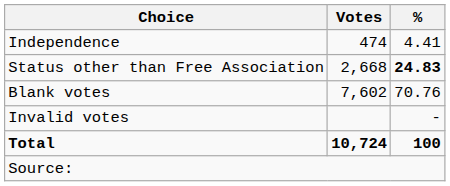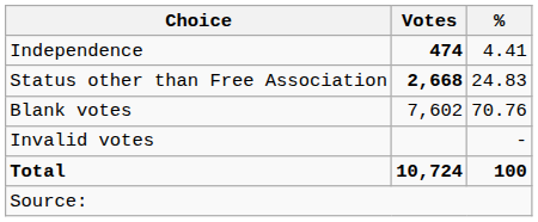Independence | Votes: normal -> bold
Status other than Free Association | Votes: normal -> bold
Status other than Free Association | %: bold -> normal
